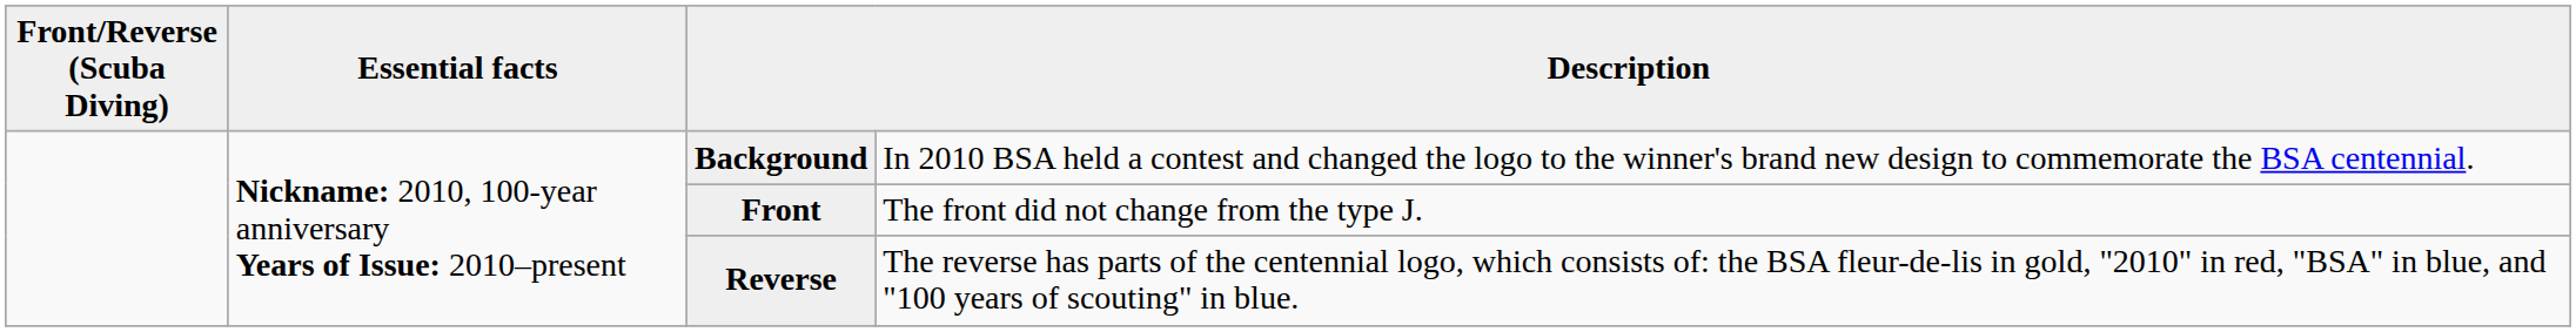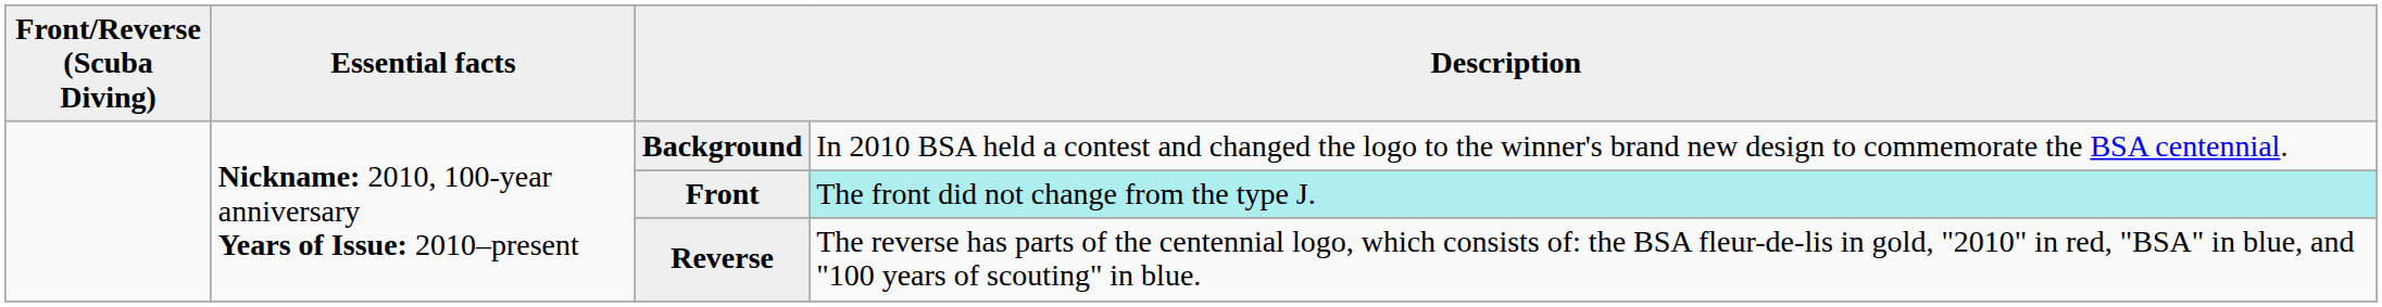Front | column 4: no background -> paleturquoise background
